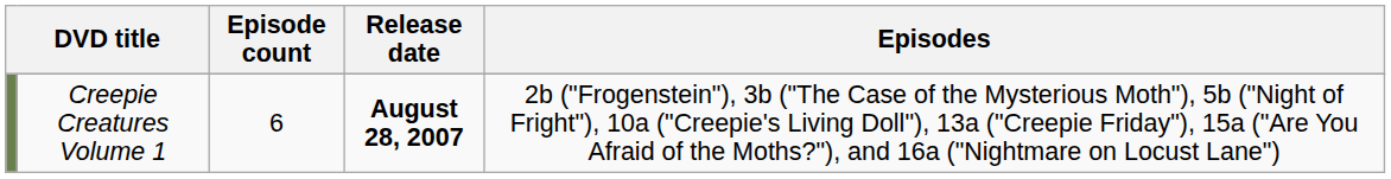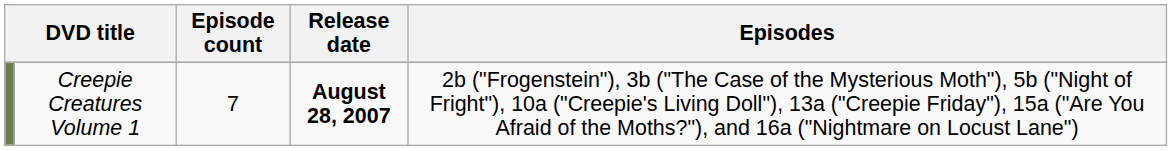Creepie Creatures Volume 1 | Episode count: 6 -> 7
